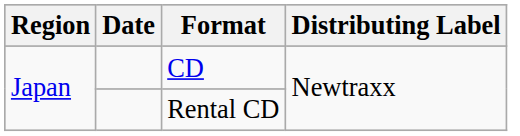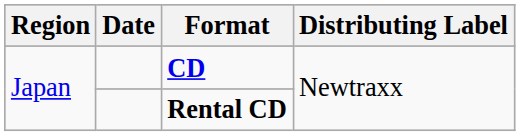CD | Format: normal -> bold
Rental CD | Format: normal -> bold
